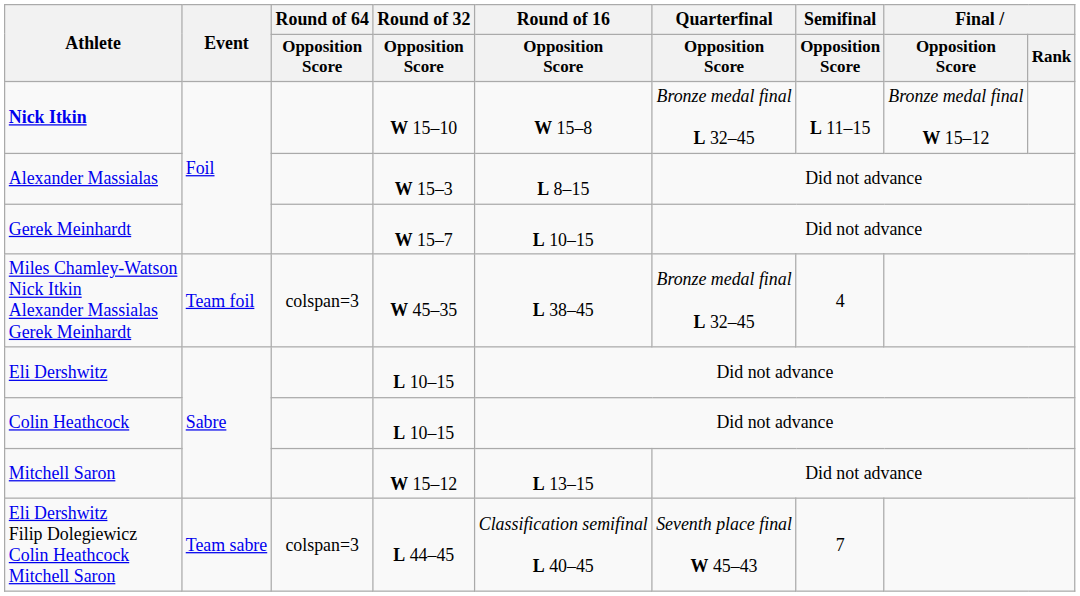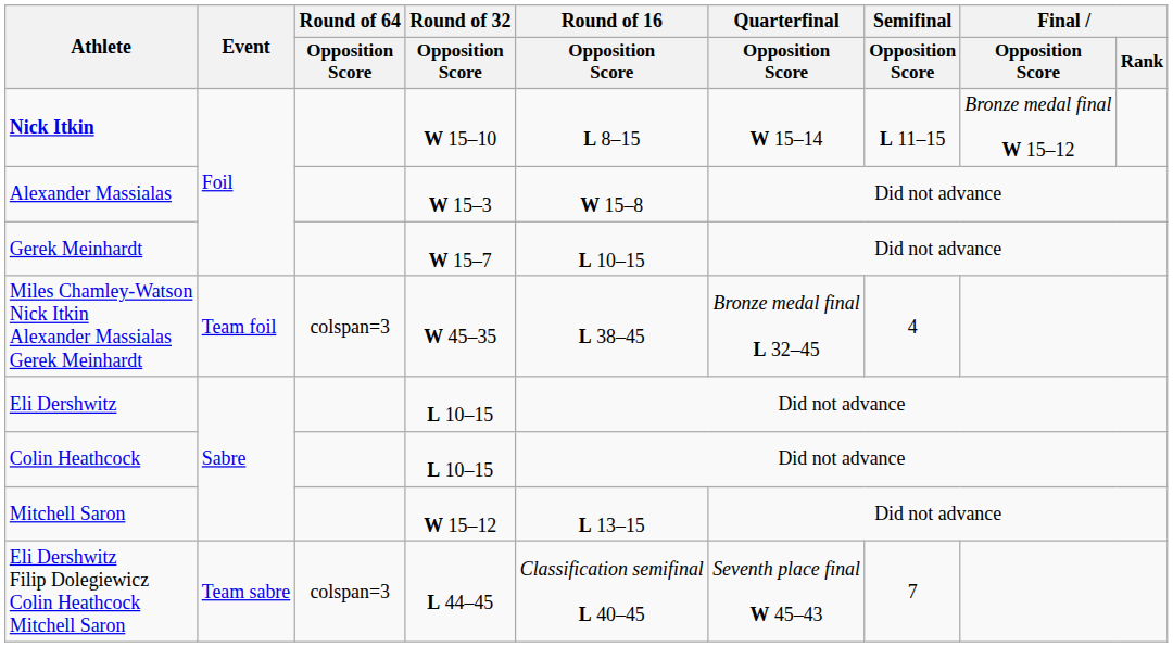Nick Itkin | Round of 16 / Opposition Score: W 15–8 -> L 8–15
Nick Itkin | Quarterfinal / Opposition Score: Bronze medal final L 32–45 -> W 15–14
Alexander Massialas | Round of 16 / Opposition Score: L 8–15 -> W 15–8
